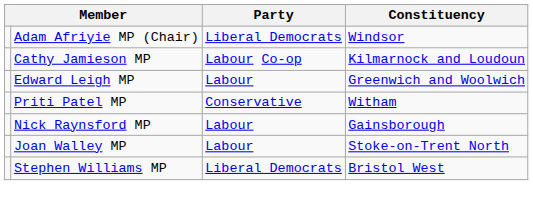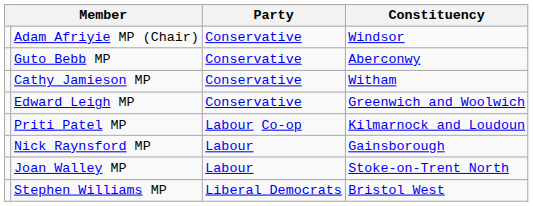Adam Afriyie MP (Chair) | Party: Liberal Democrats -> Conservative
+ row: Guto Bebb MP | Conservative | Aberconwy
Cathy Jamieson MP | Party: Labour Co-op -> Conservative
Cathy Jamieson MP | Constituency: Kilmarnock and Loudoun -> Witham
Edward Leigh MP | Party: Labour -> Conservative
Priti Patel MP | Party: Conservative -> Labour Co-op
Priti Patel MP | Constituency: Witham -> Kilmarnock and Loudoun
